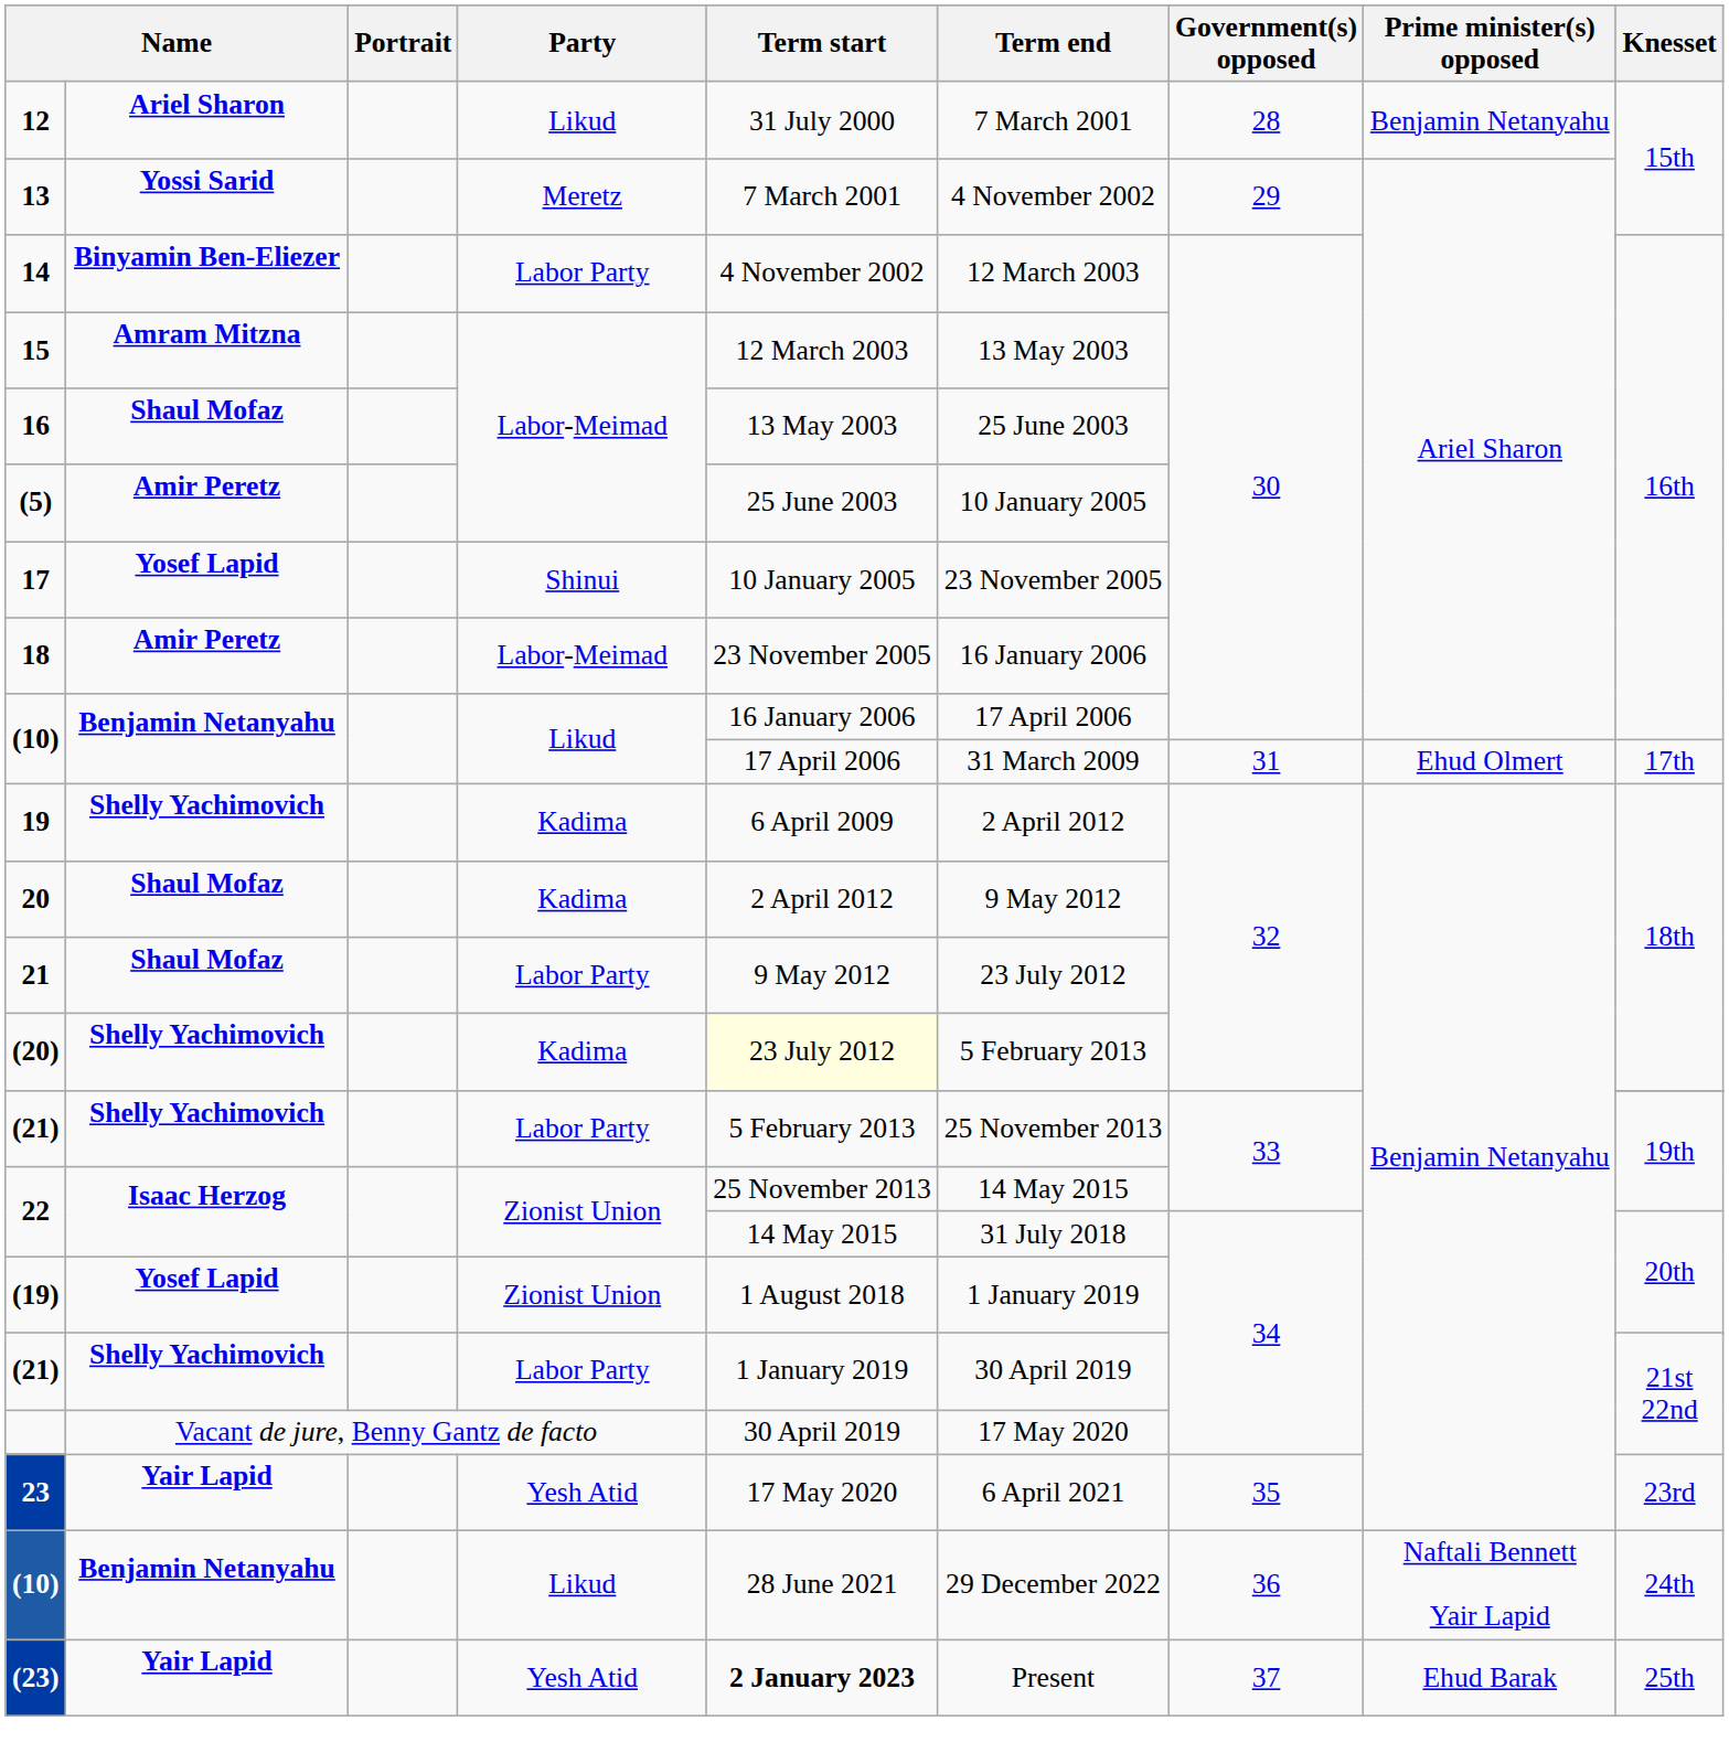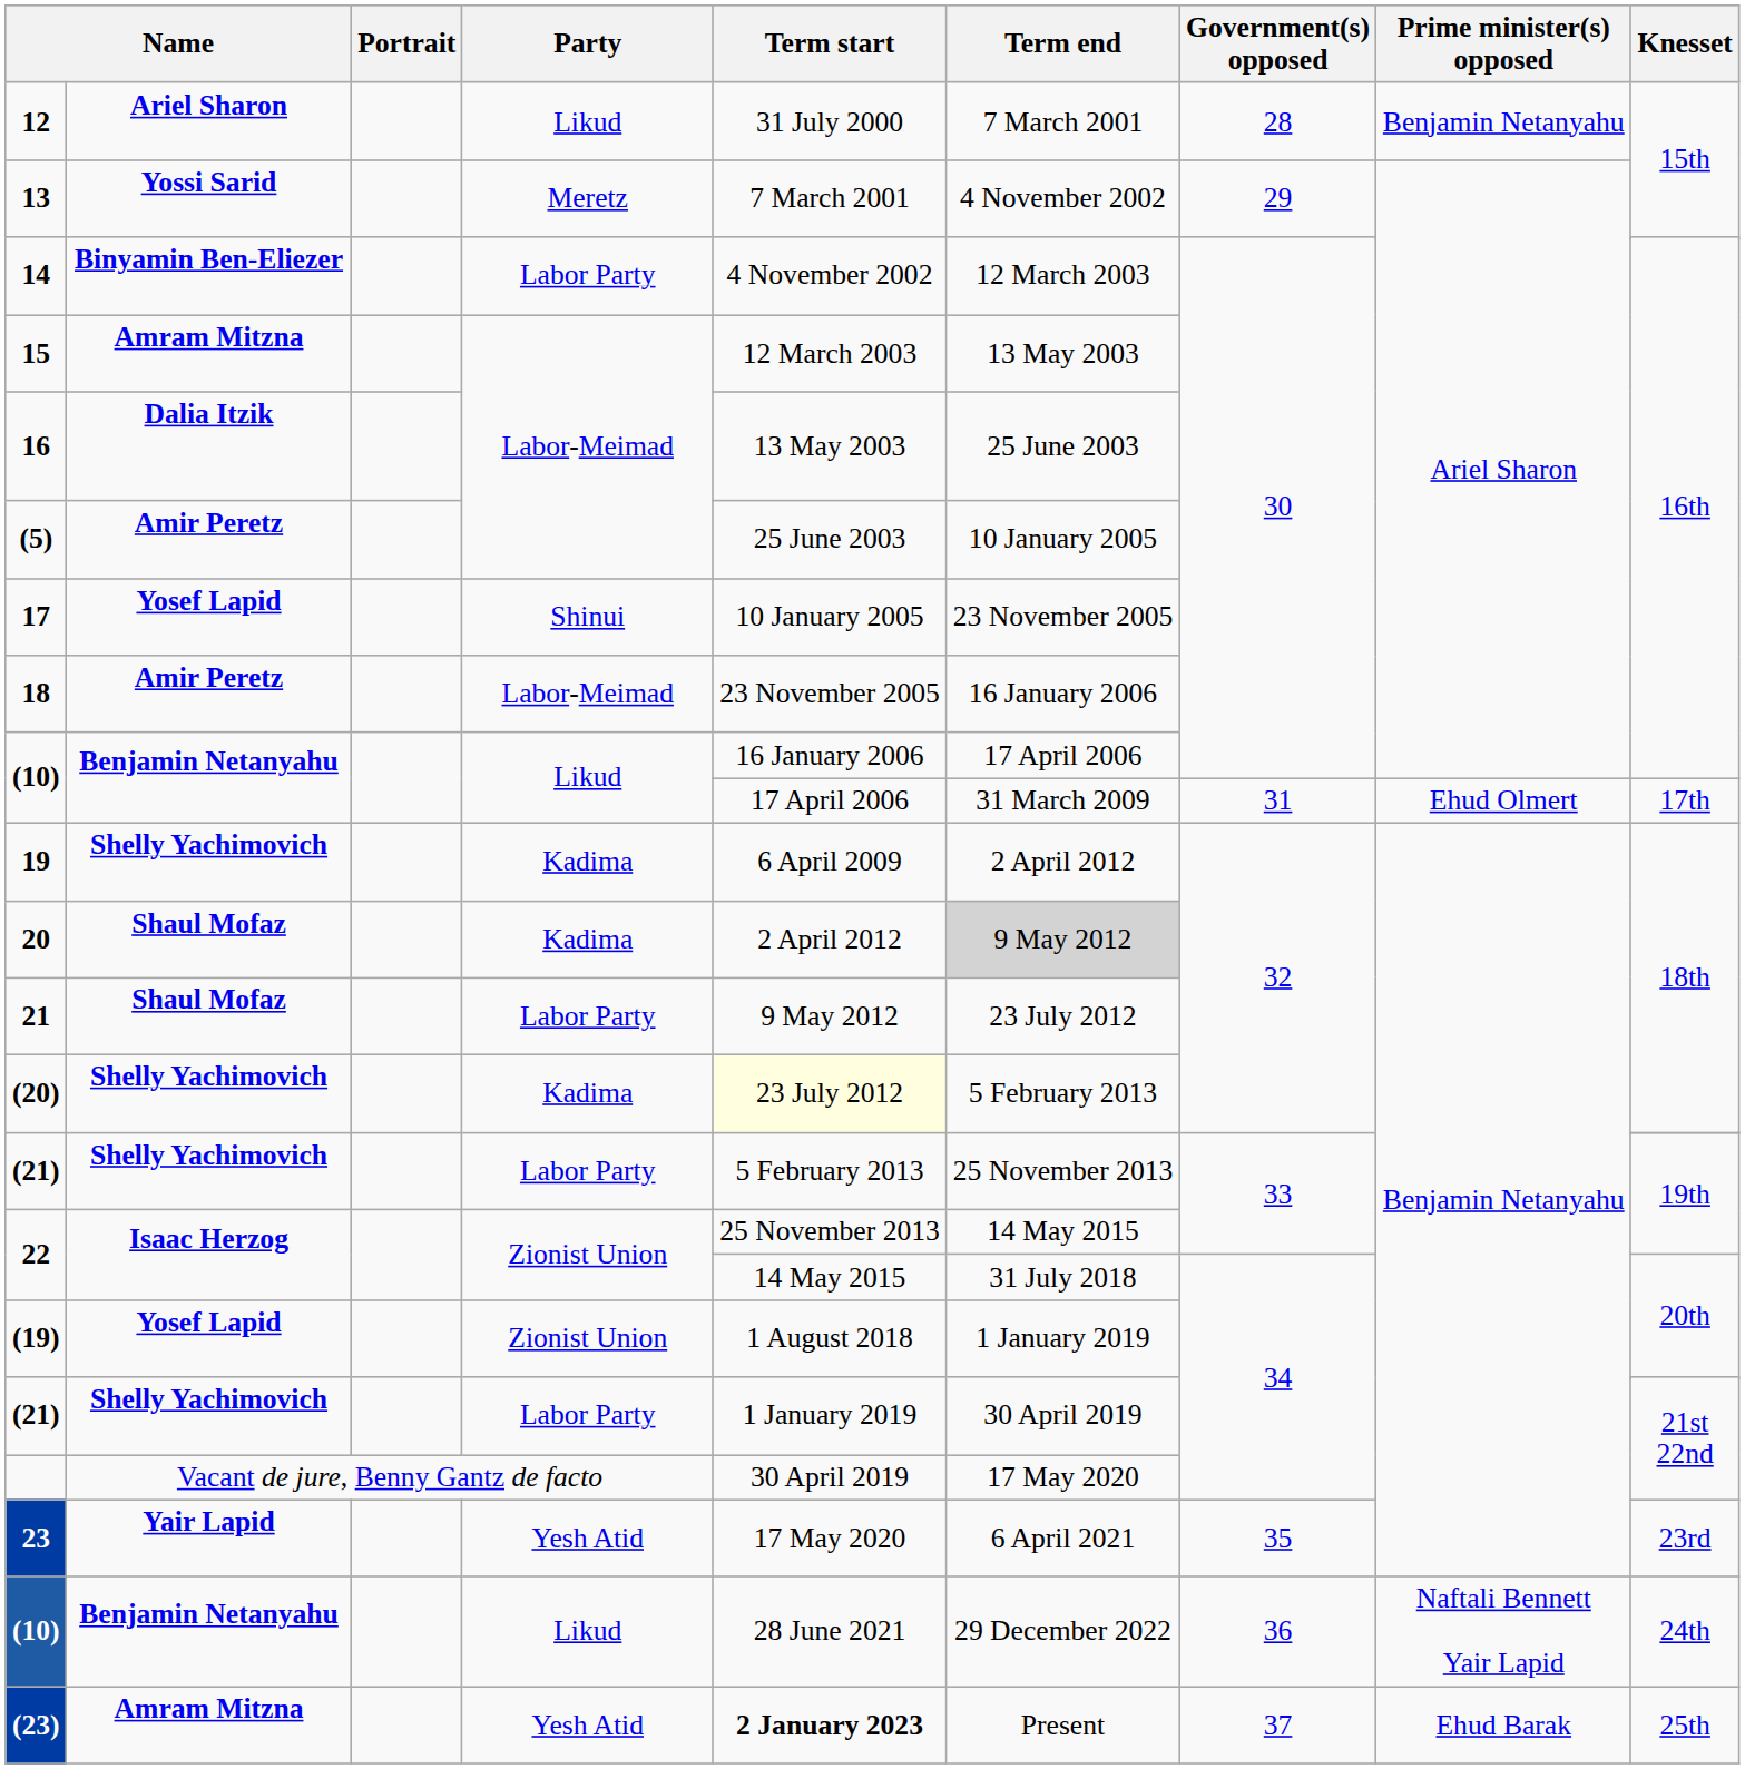16 | column 2: Shaul Mofaz -> Dalia Itzik
20 | Term end: no background -> lightgrey background
(23) | column 2: Yair Lapid -> Amram Mitzna
